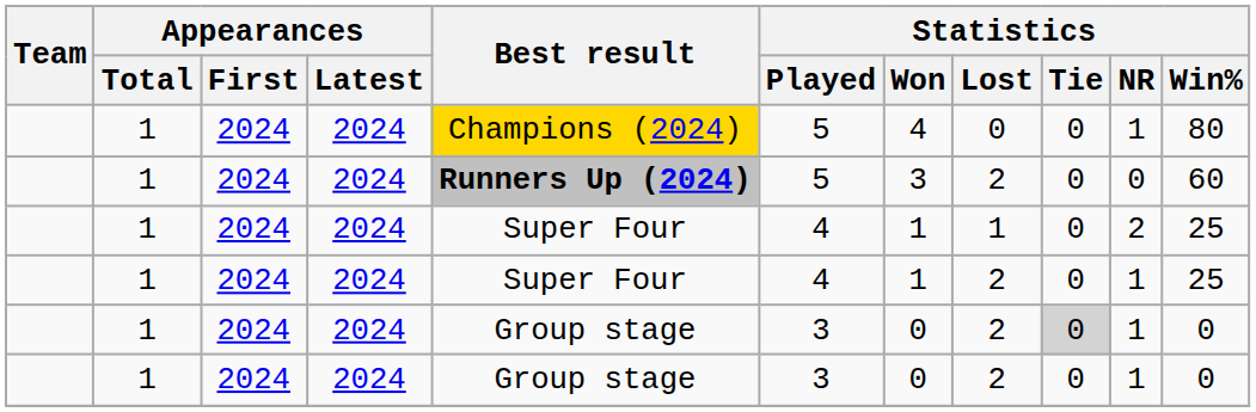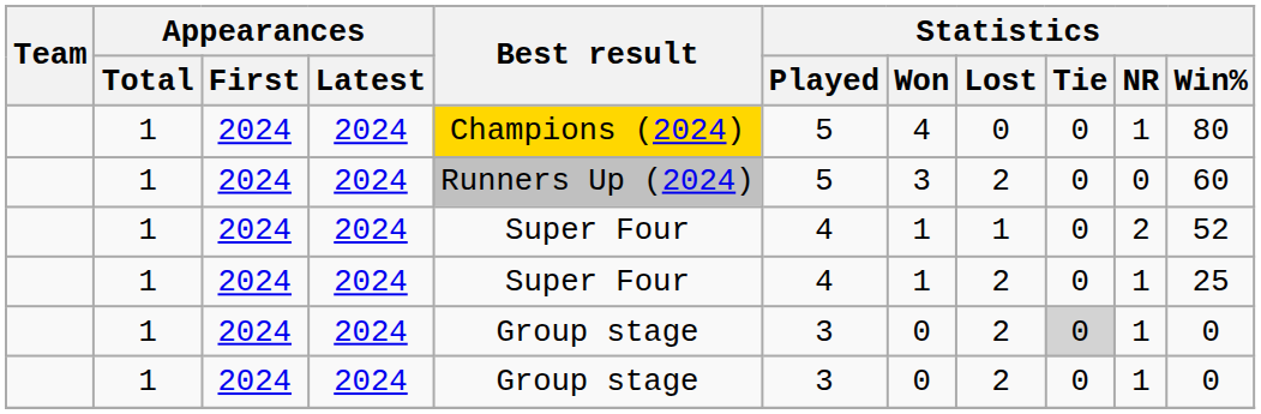row 4 | Best result: bold -> normal
row 5 | Statistics / Win%: 25 -> 52
